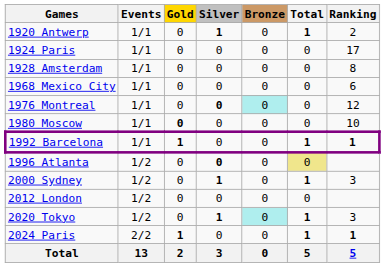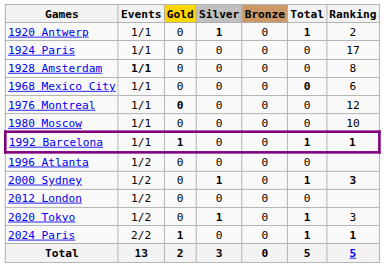1928 Amsterdam | Events: normal -> bold
1968 Mexico City | Total: normal -> bold
1976 Montreal | Gold: normal -> bold
1976 Montreal | Silver: bold -> normal
1976 Montreal | Bronze: paleturquoise background -> no background
1980 Moscow | Gold: bold -> normal
1996 Atlanta | Silver: bold -> normal
1996 Atlanta | Total: khaki background -> no background
2000 Sydney | Ranking: normal -> bold
2020 Tokyo | Bronze: paleturquoise background -> no background
